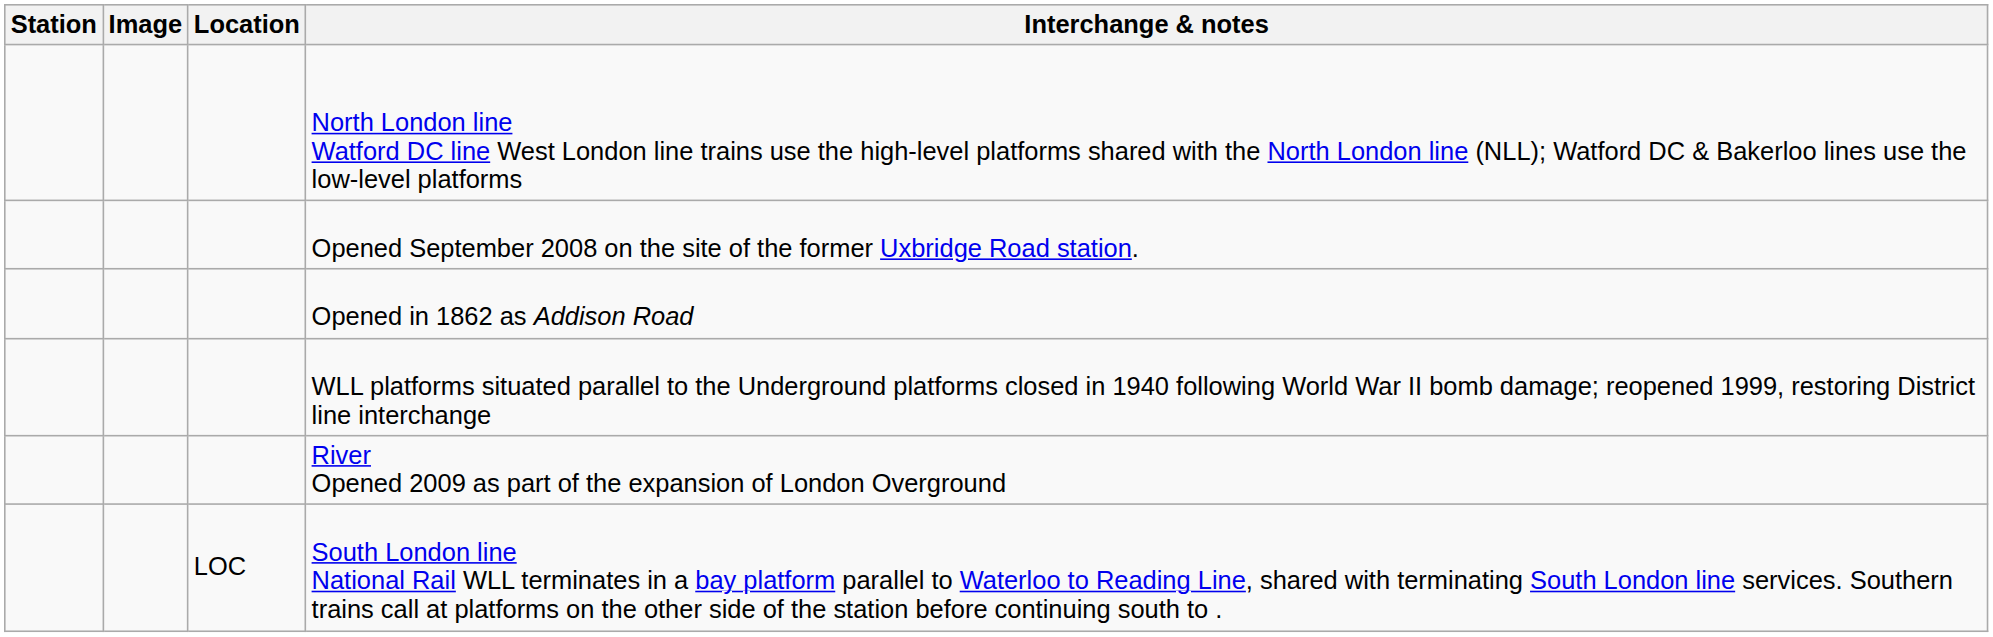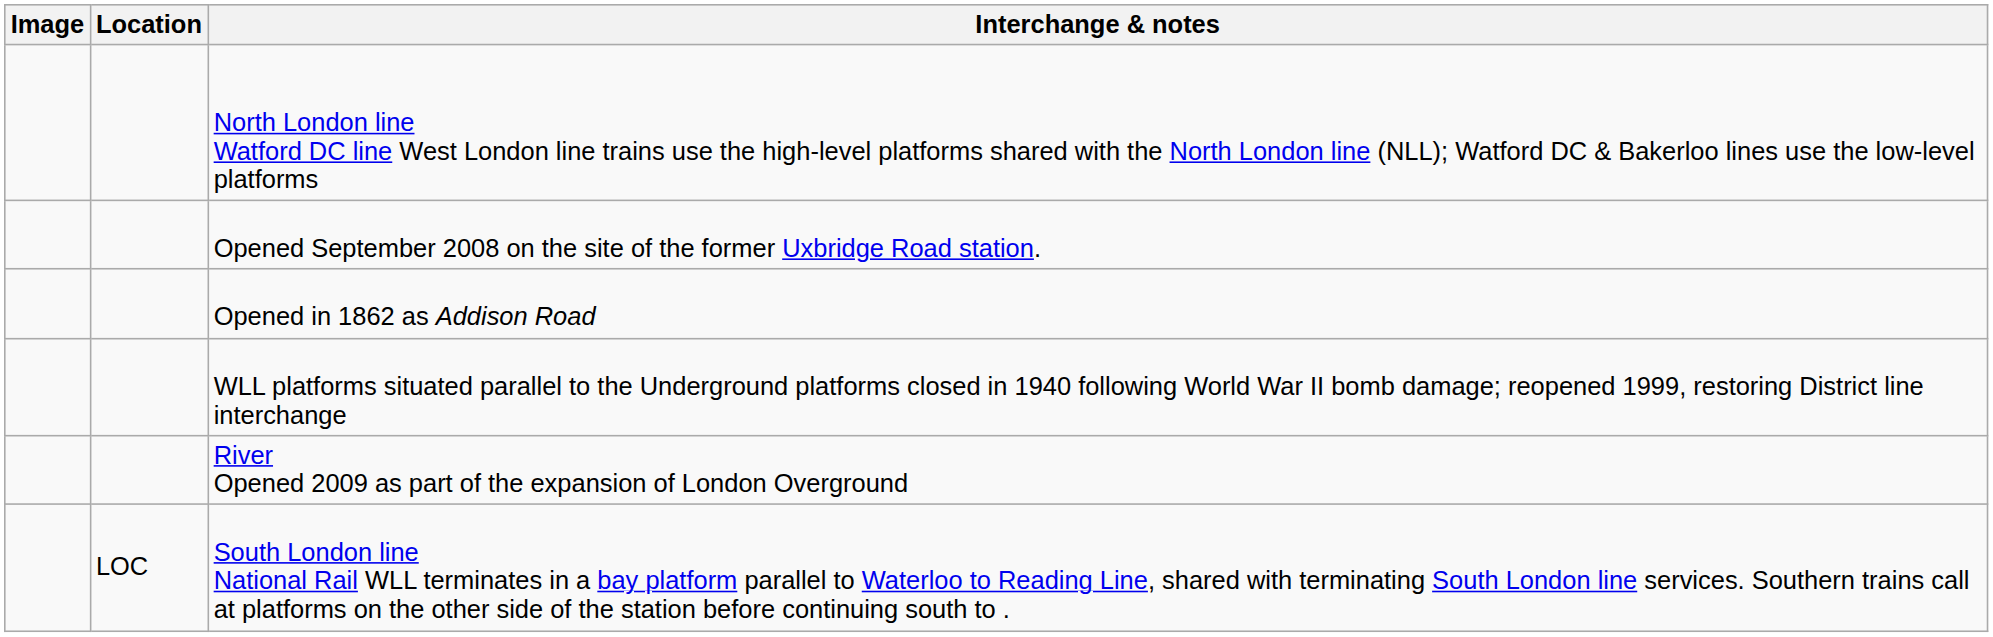- column: Station
